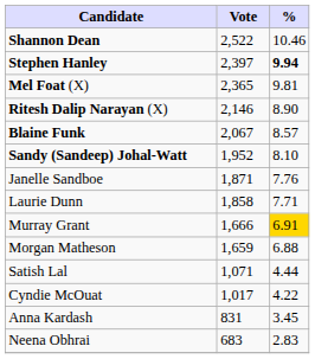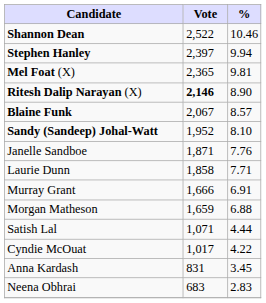Stephen Hanley | %: bold -> normal
Ritesh Dalip Narayan (X) | Vote: normal -> bold
Murray Grant | %: gold background -> no background
